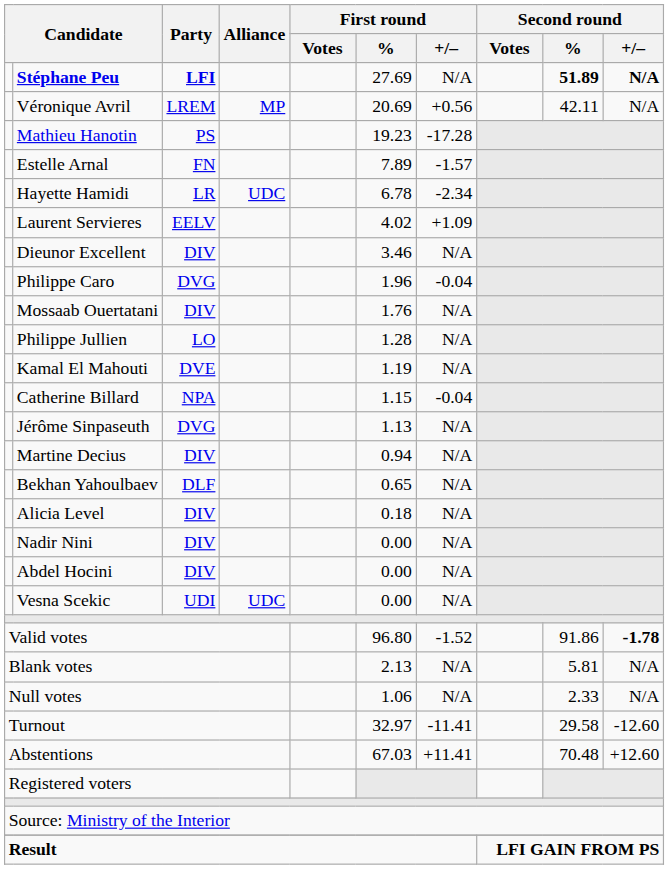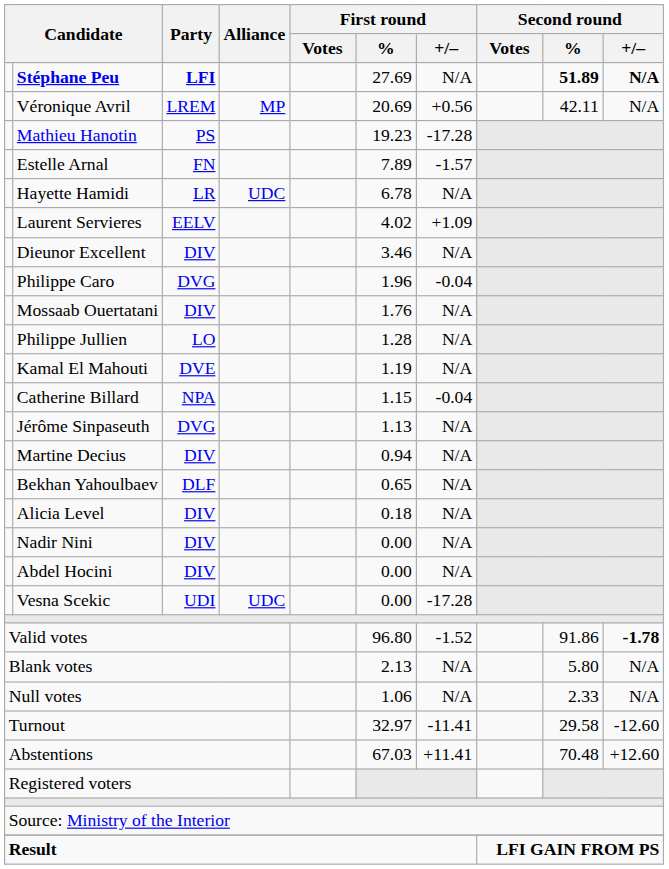Hayette Hamidi | First round / +/–: -2.34 -> N/A
Vesna Scekic | First round / +/–: N/A -> -17.28
Blank votes | Second round / %: 5.81 -> 5.80
